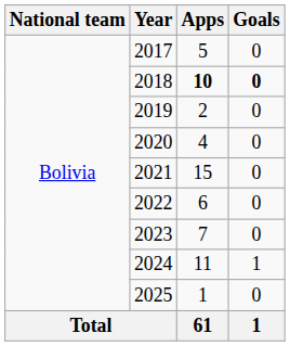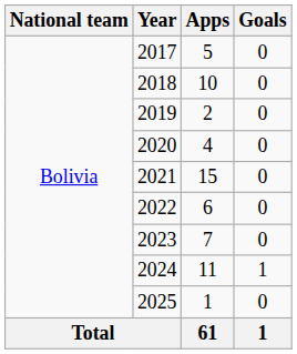2018 | Apps: bold -> normal
2018 | Goals: bold -> normal
